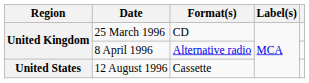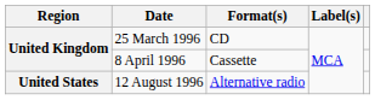8 April 1996 | Format(s): Alternative radio -> Cassette
12 August 1996 | Format(s): Cassette -> Alternative radio
